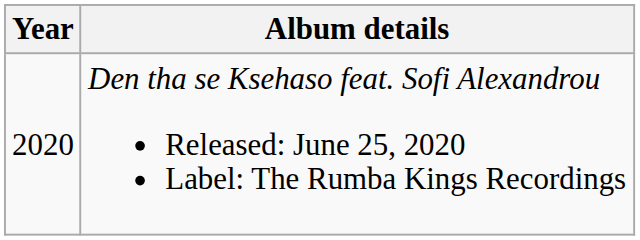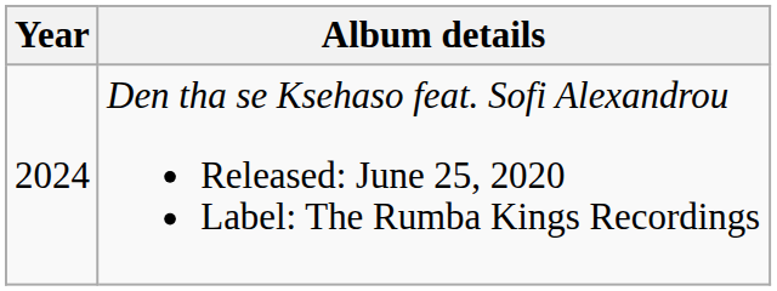row 2 | Year: 2020 -> 2024
